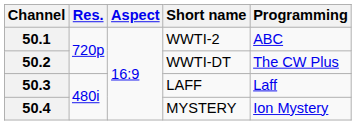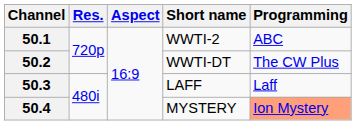50.4 | Programming: no background -> lightsalmon background
